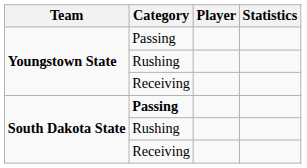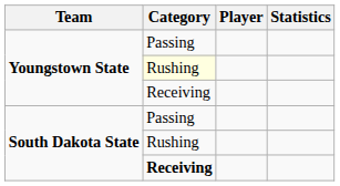Youngstown State / Rushing | Category: no background -> lightyellow background
South Dakota State / Passing | Category: bold -> normal
South Dakota State / Receiving | Category: normal -> bold
